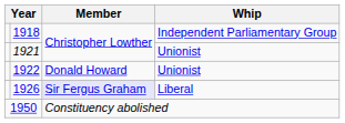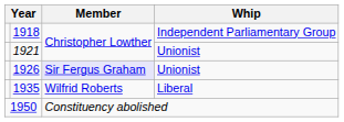- row: 1922 | Donald Howard | Unionist
1926 | Whip: Liberal -> Unionist
+ row: 1935 | Wilfrid Roberts | Liberal
